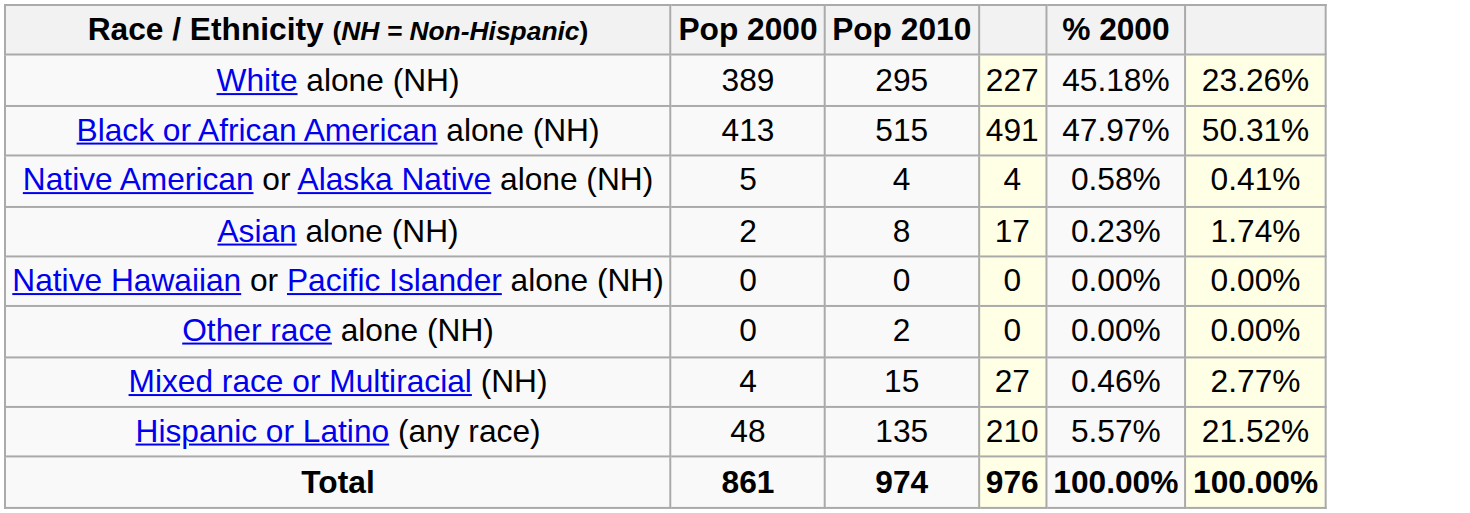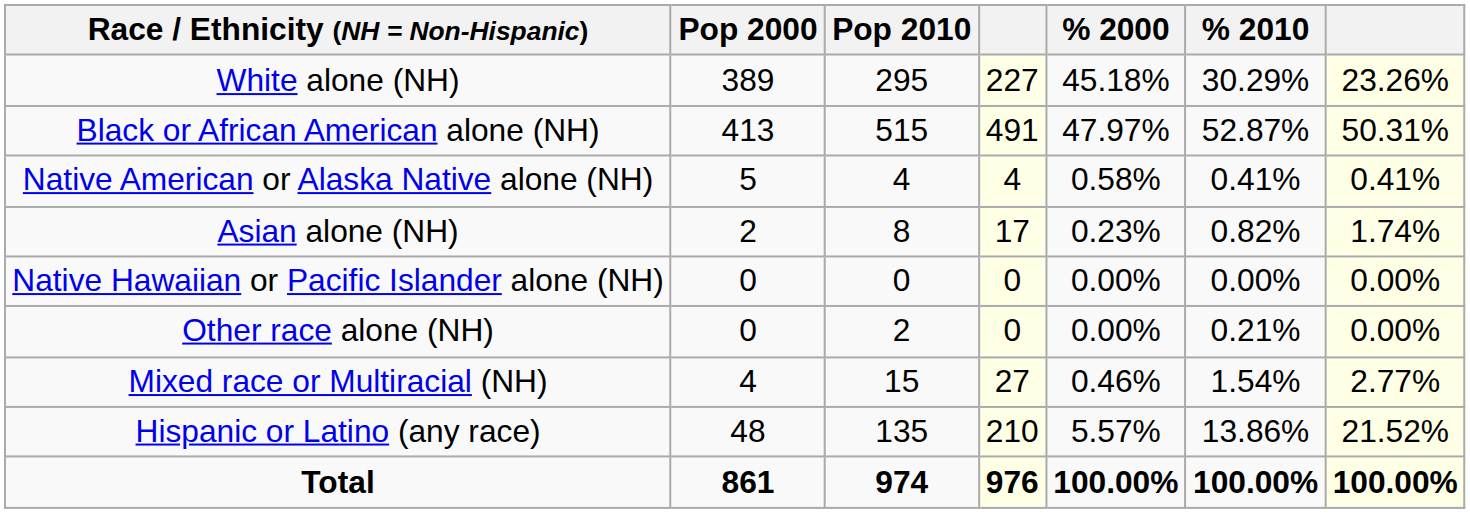+ column: % 2010 | 30.29% | 52.87% | 0.41% | 0.82% | 0.00% | 0.21% | 1.54% | 13.86% | 100.00%
